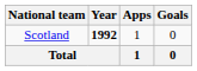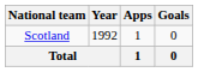Scotland | Year: bold -> normal
